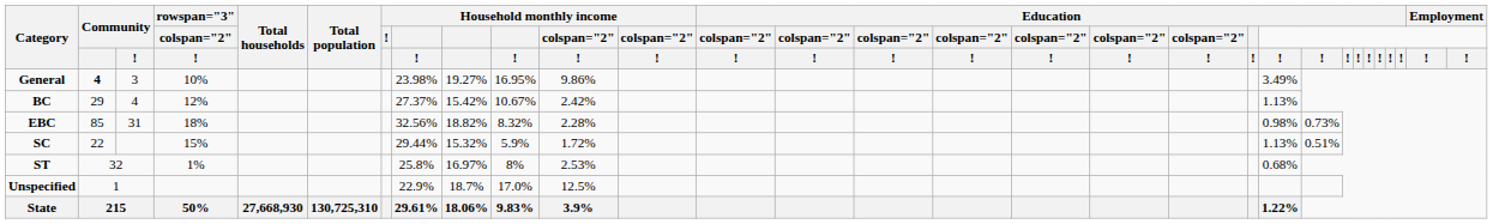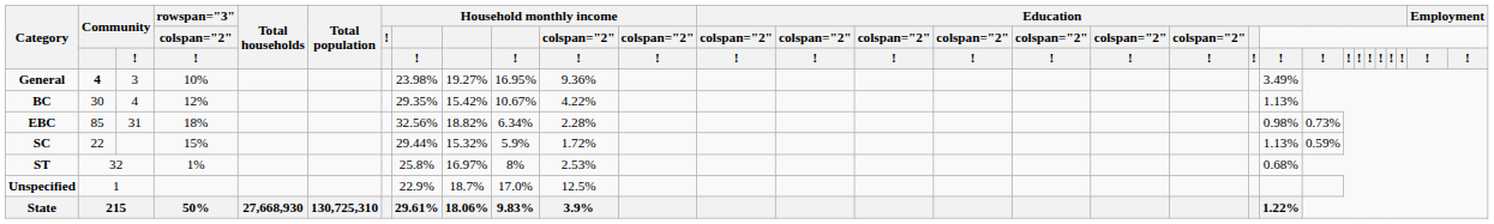General | column 11: 9.86% -> 9.36%
BC | Community: 29 -> 30
BC | column 8: 27.37% -> 29.35%
BC | column 11: 2.42% -> 4.22%
EBC | column 10: 8.32% -> 6.34%
SC | column 22: 0.51% -> 0.59%
